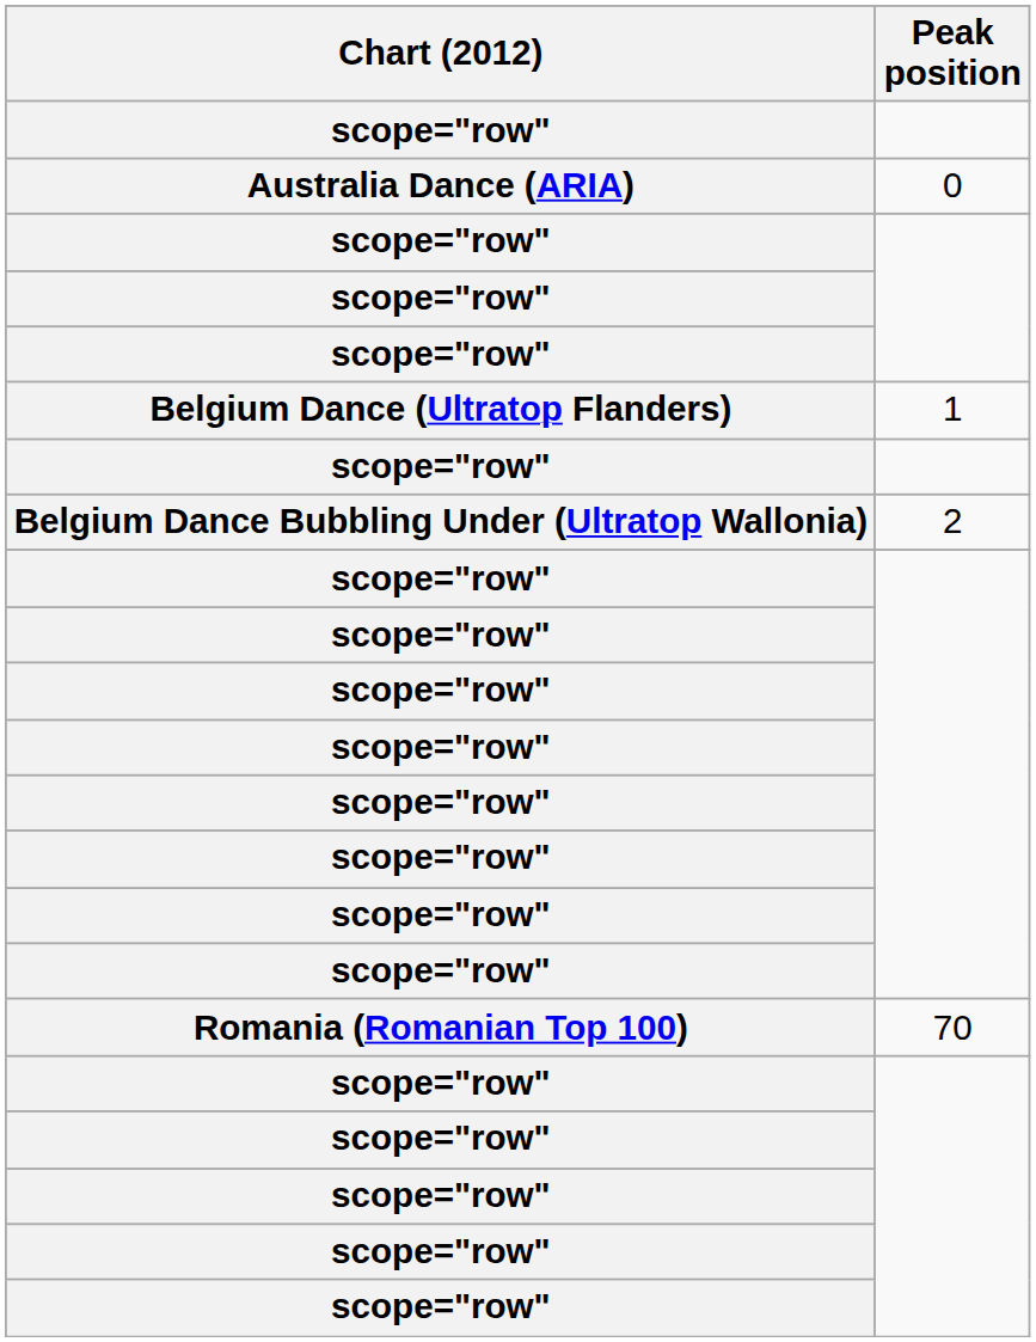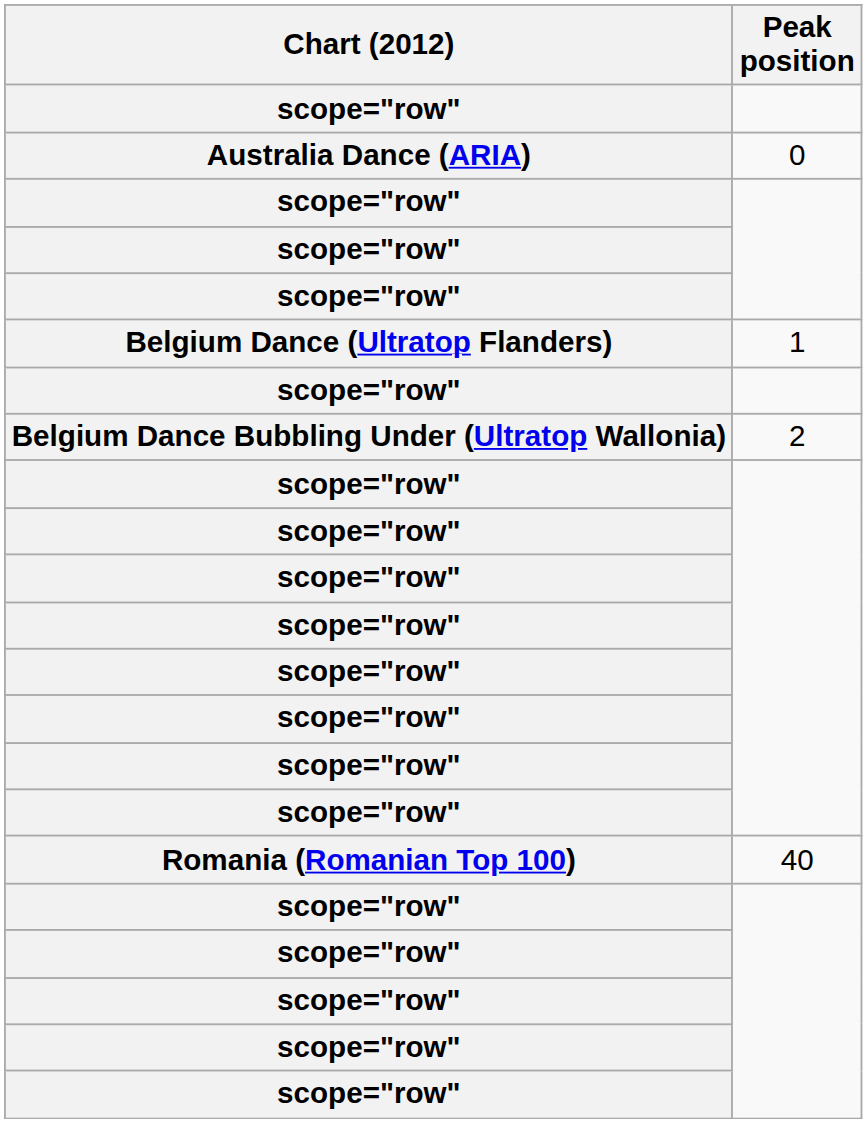Romania (Romanian Top 100) | Peak position: 70 -> 40
